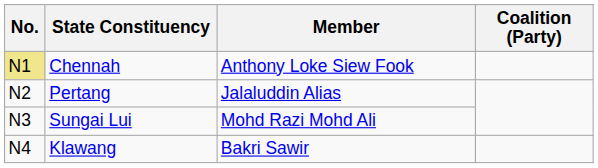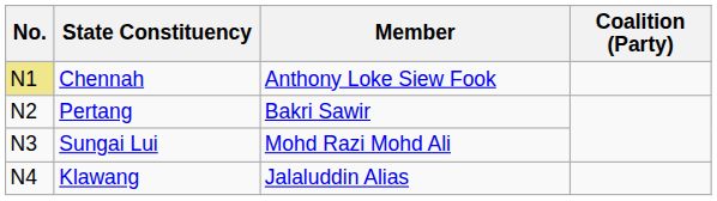Pertang | Member: Jalaluddin Alias -> Bakri Sawir
Klawang | Member: Bakri Sawir -> Jalaluddin Alias
